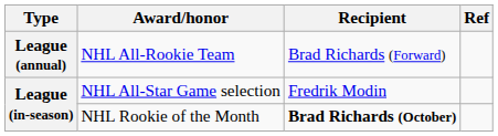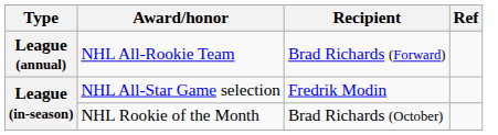NHL Rookie of the Month | Recipient: bold -> normal
